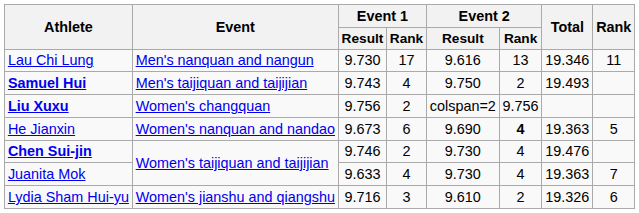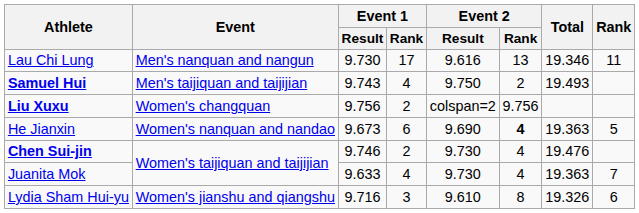Lydia Sham Hui-yu | Event 2 / Rank: 2 -> 8
